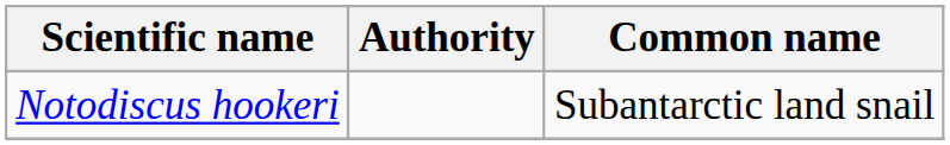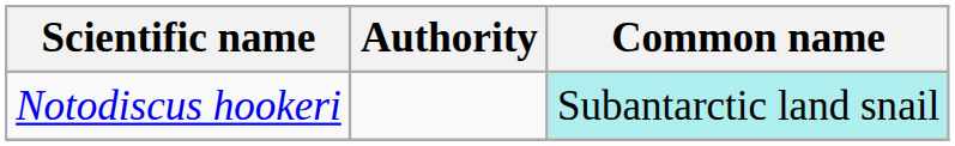Notodiscus hookeri | Common name: no background -> paleturquoise background
